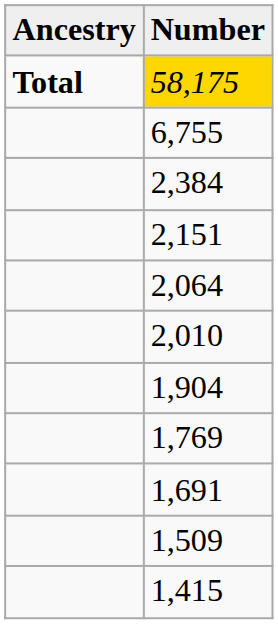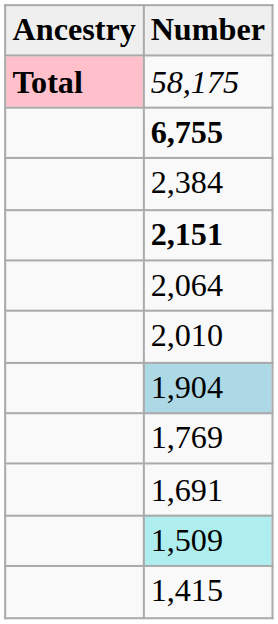58,175 | Ancestry: no background -> pink background
58,175 | Number: gold background -> no background
6,755 | Number: normal -> bold
2,151 | Number: normal -> bold
1,904 | Number: no background -> lightblue background
1,509 | Number: no background -> paleturquoise background
